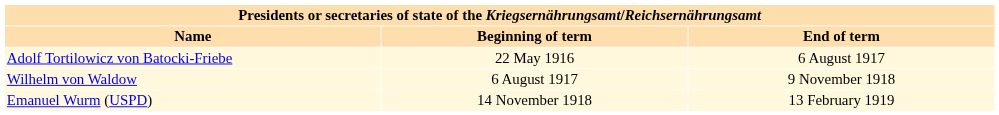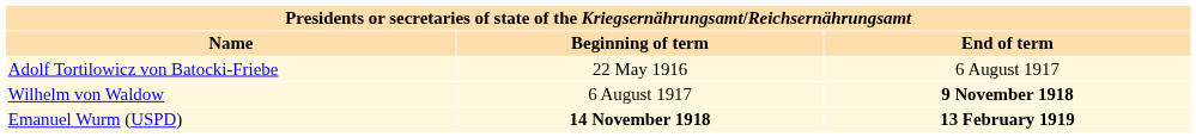Wilhelm von Waldow | column 3: normal -> bold
Emanuel Wurm (USPD) | column 2: normal -> bold
Emanuel Wurm (USPD) | column 3: normal -> bold
